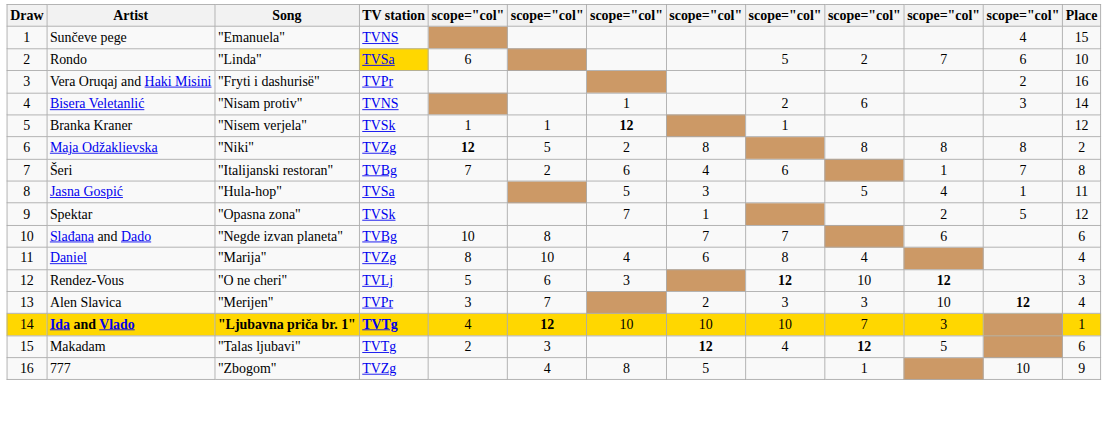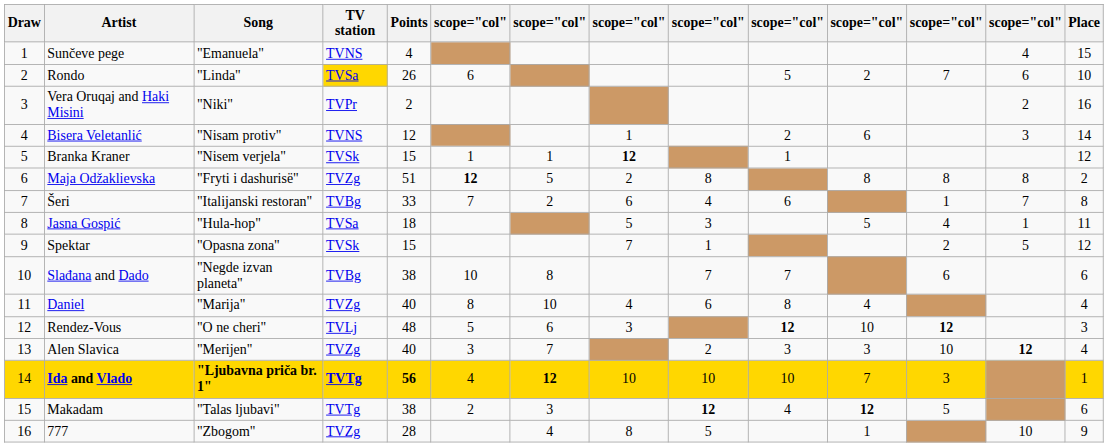+ column: Points | 4 | 26 | 2 | 12 | 15 | 51 | 33 | 18 | 15 | 38 | 40 | 48 | 40 | 56 | 38 | 28
Vera Oruqaj and Haki Misini | Song: "Fryti i dashurisë" -> "Niki"
Maja Odžaklievska | Song: "Niki" -> "Fryti i dashurisë"
Alen Slavica | TV station: TVPr -> TVZg
